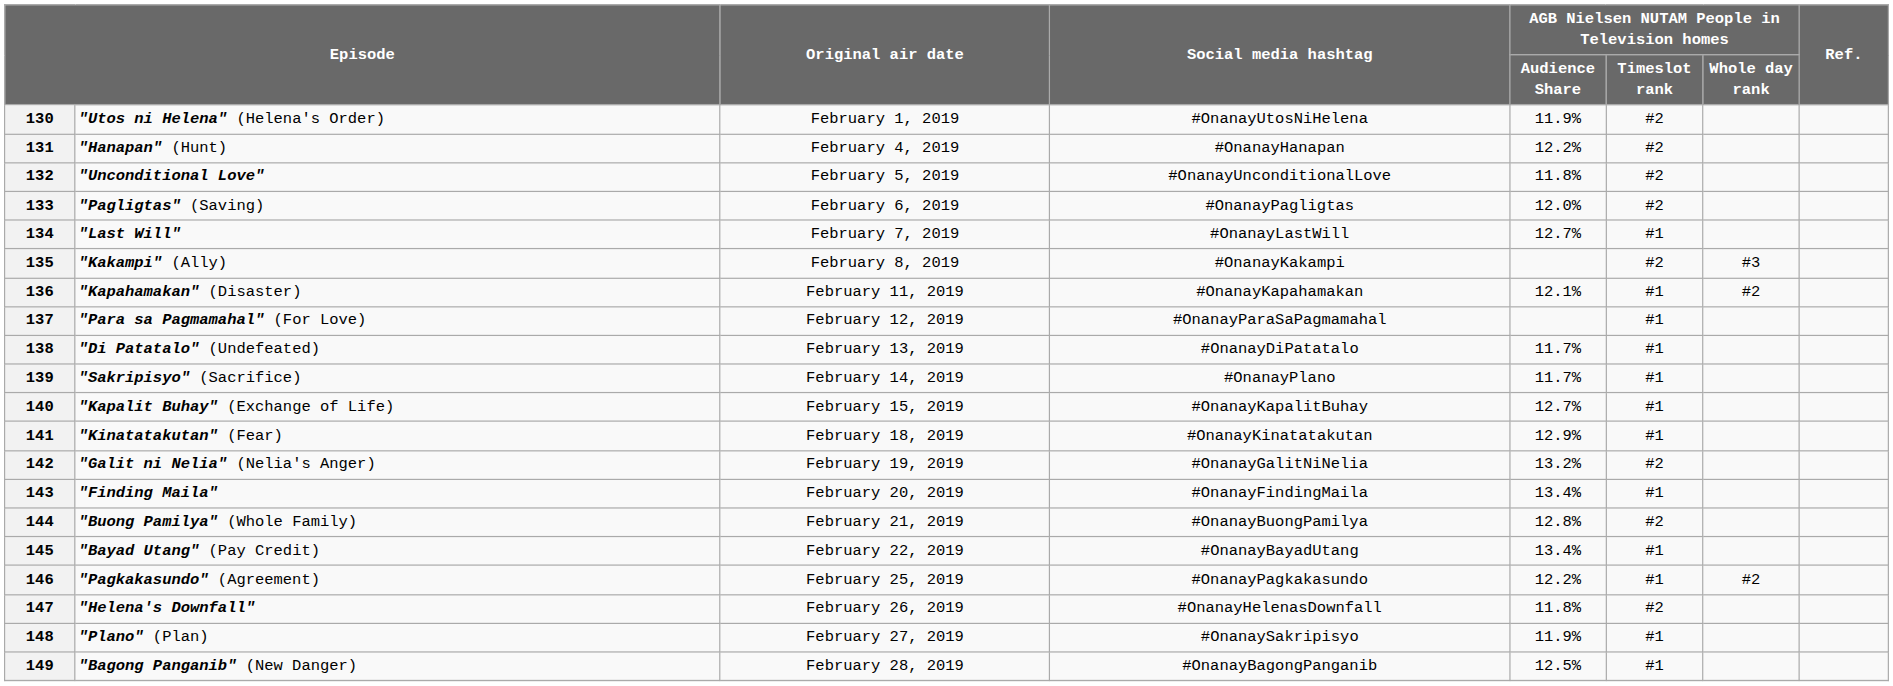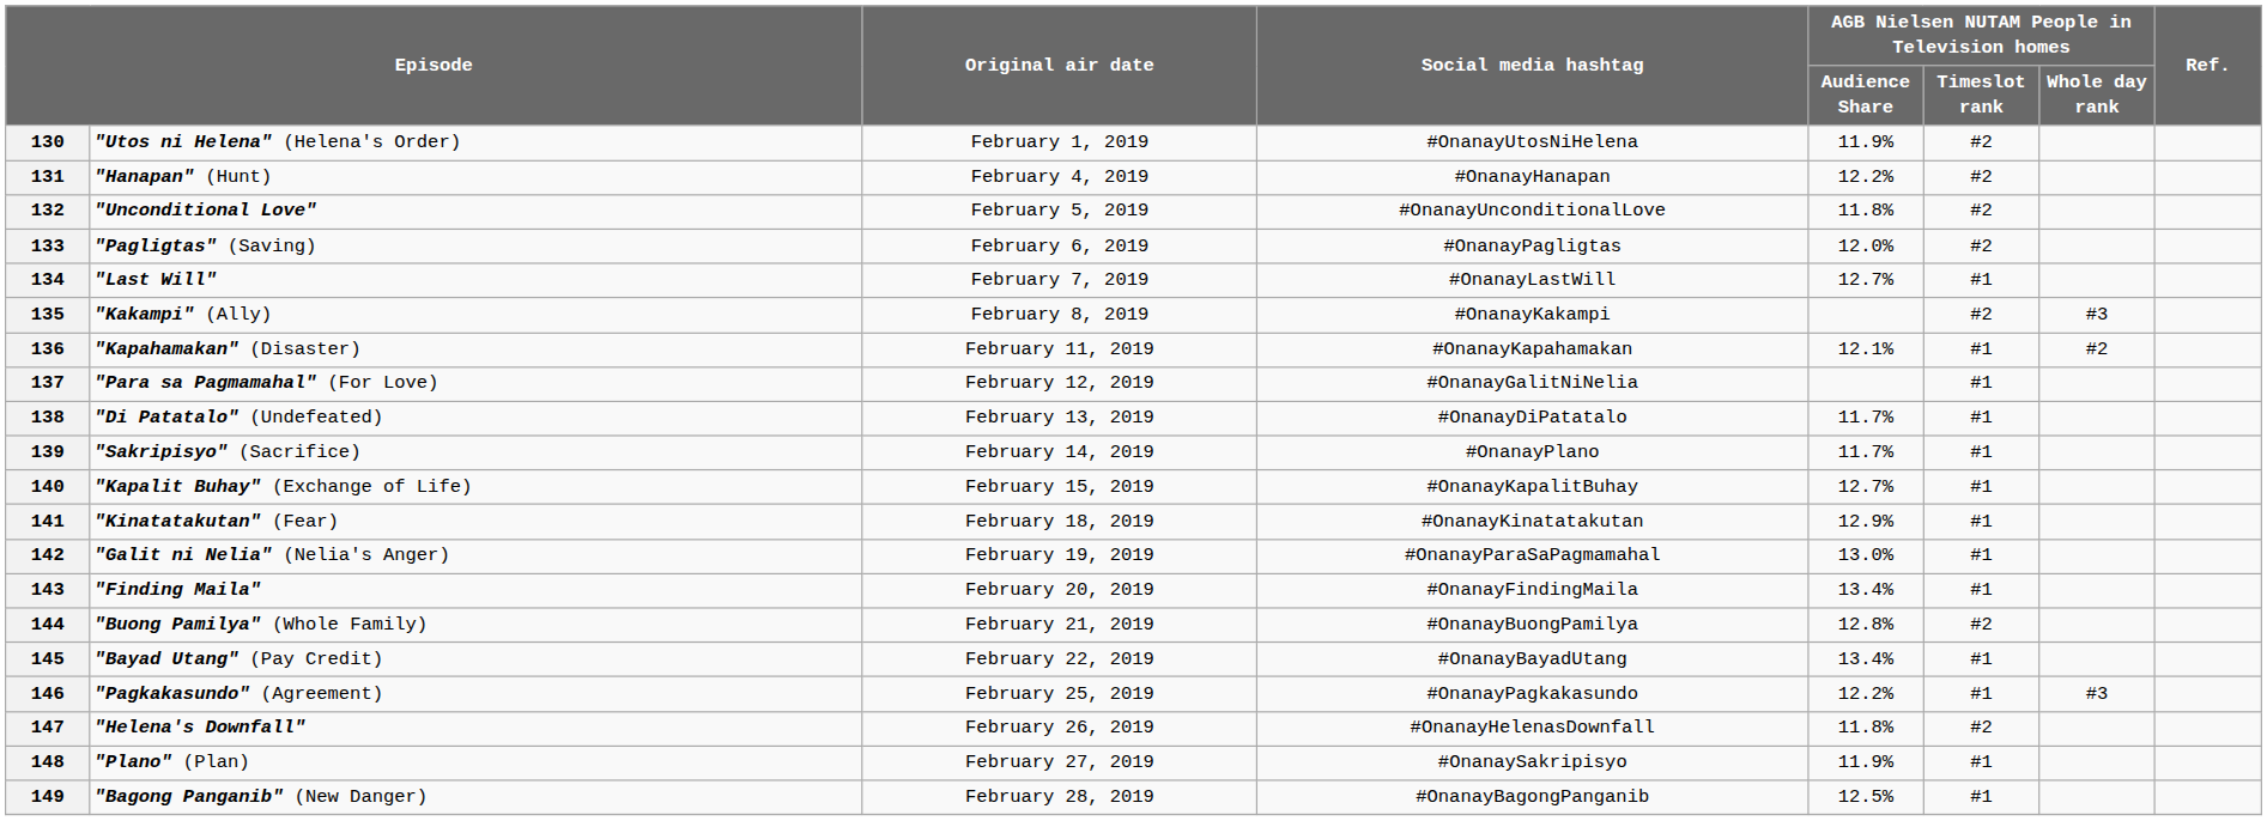137 | Social media hashtag: #OnanayParaSaPagmamahal -> #OnanayGalitNiNelia
142 | Social media hashtag: #OnanayGalitNiNelia -> #OnanayParaSaPagmamahal
142 | column 5: 13.2% -> 13.0%
142 | AGB Nielsen NUTAM People in Television homes / Timeslot rank: #2 -> #1
146 | column 7: #2 -> #3
